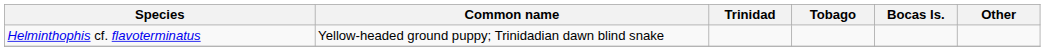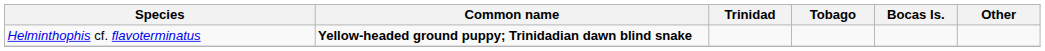Helminthophis cf. flavoterminatus | Common name: normal -> bold
